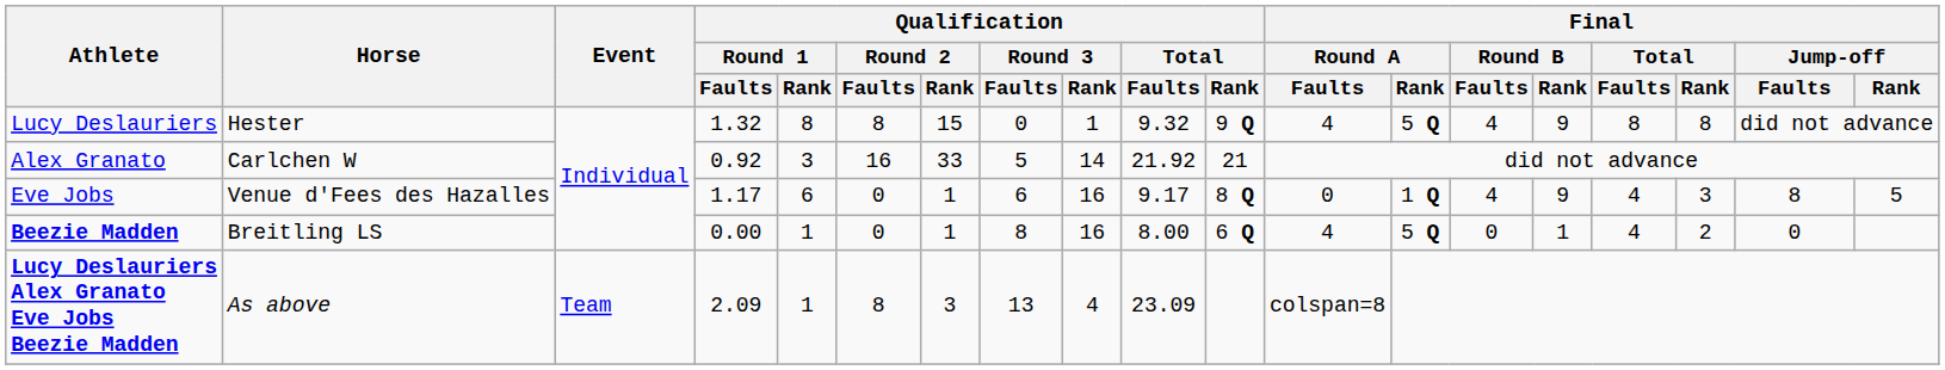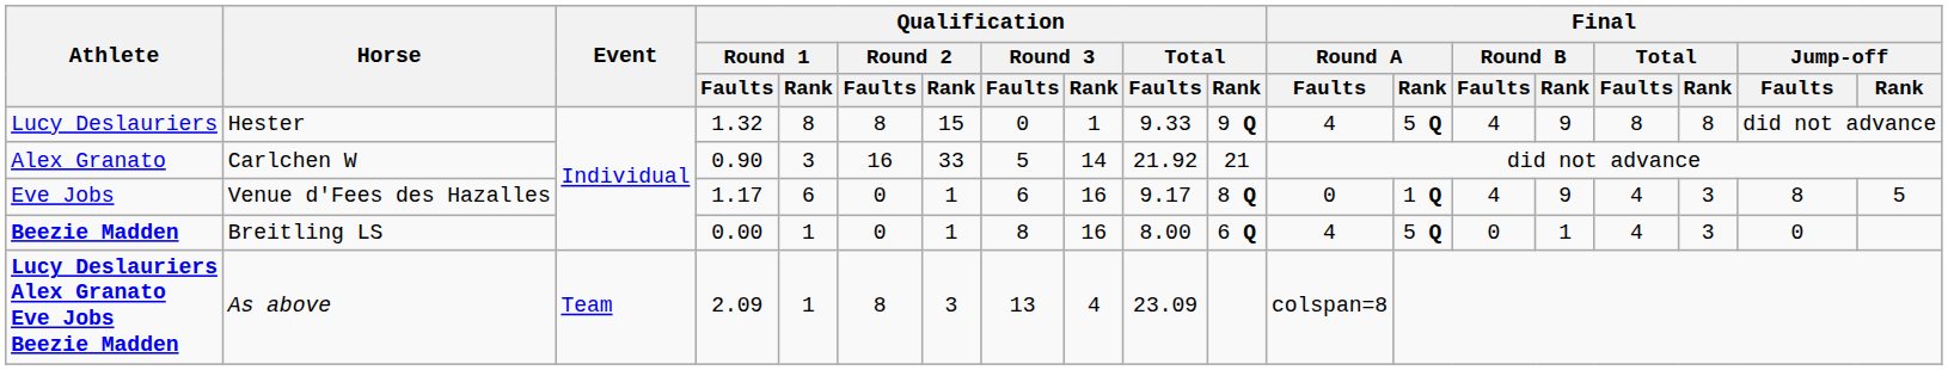Lucy Deslauriers | Qualification / Total / Faults: 9.32 -> 9.33
Alex Granato | Qualification / Round 1 / Faults: 0.92 -> 0.90
Beezie Madden | Final / Total / Rank: 2 -> 3
